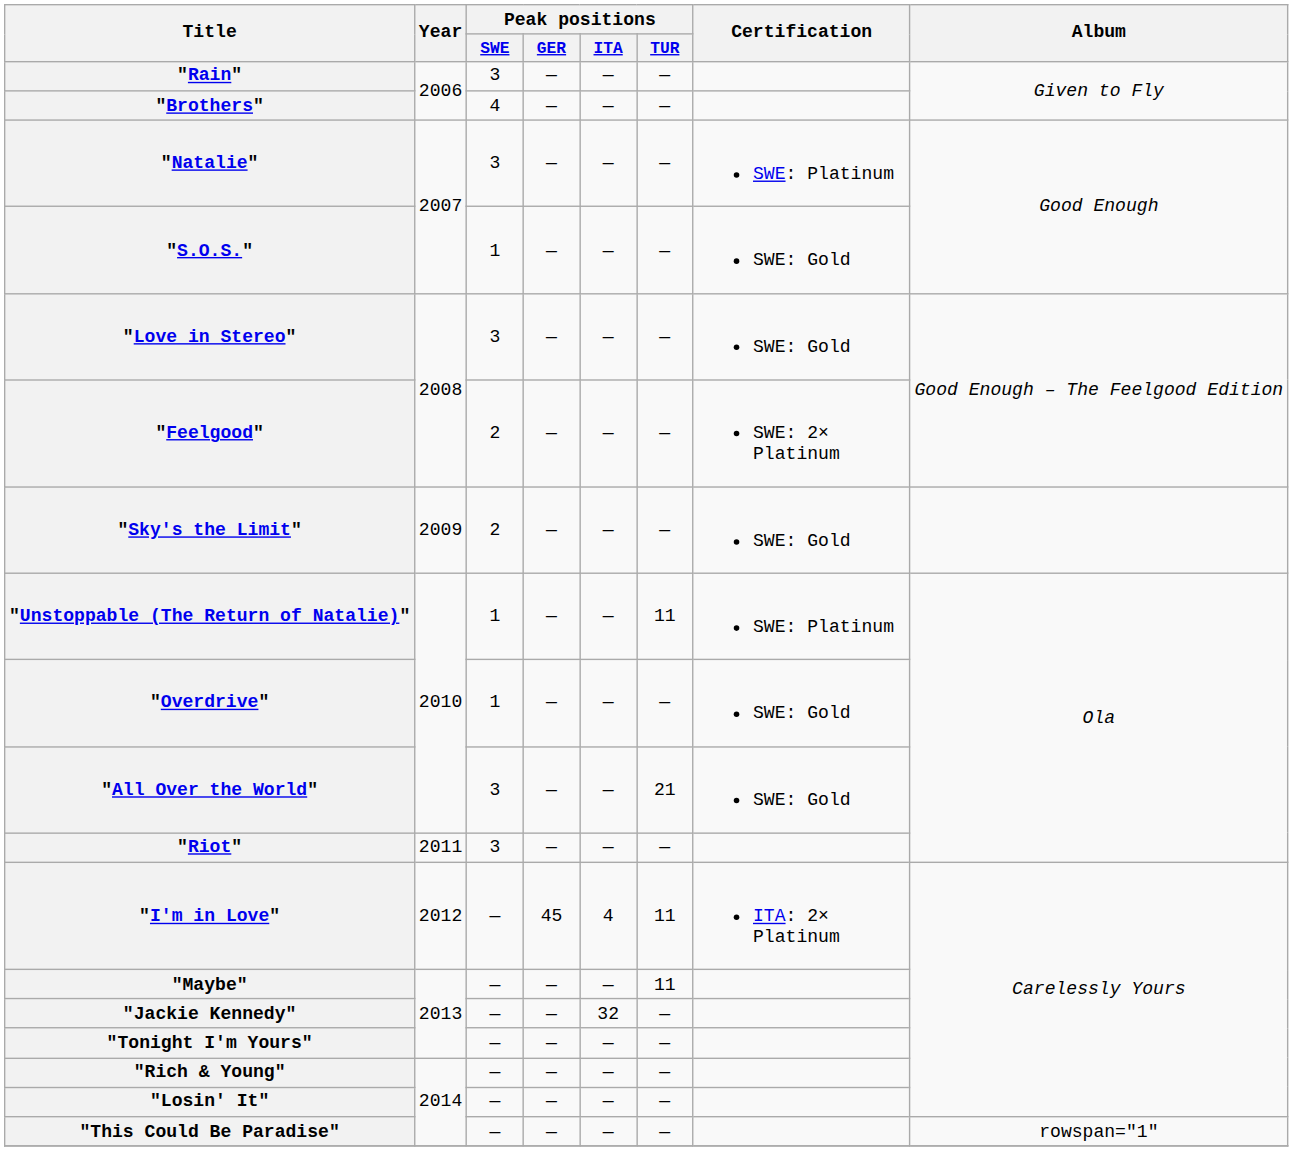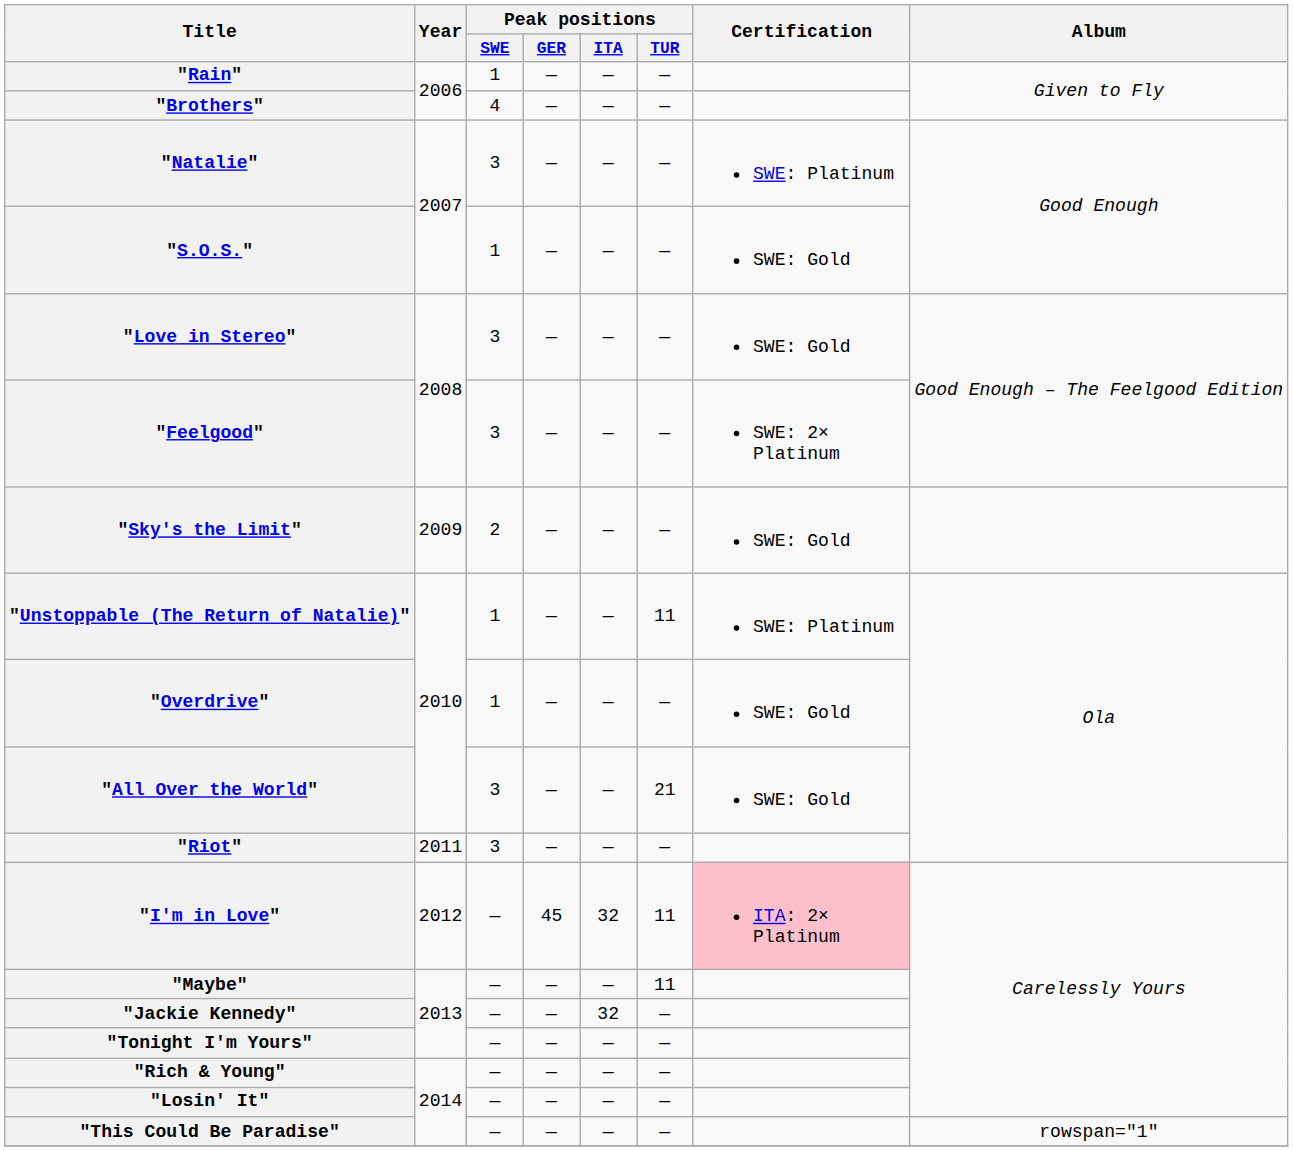"Rain" | Peak positions / SWE: 3 -> 1
"Feelgood" | Peak positions / SWE: 2 -> 3
"I'm in Love" | Peak positions / ITA: 4 -> 32
"I'm in Love" | Certification: no background -> pink background
